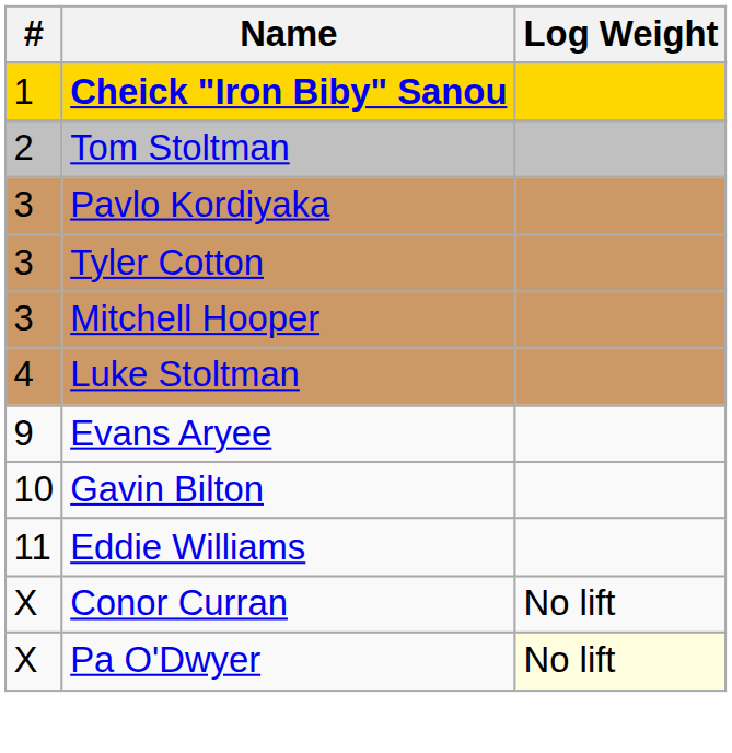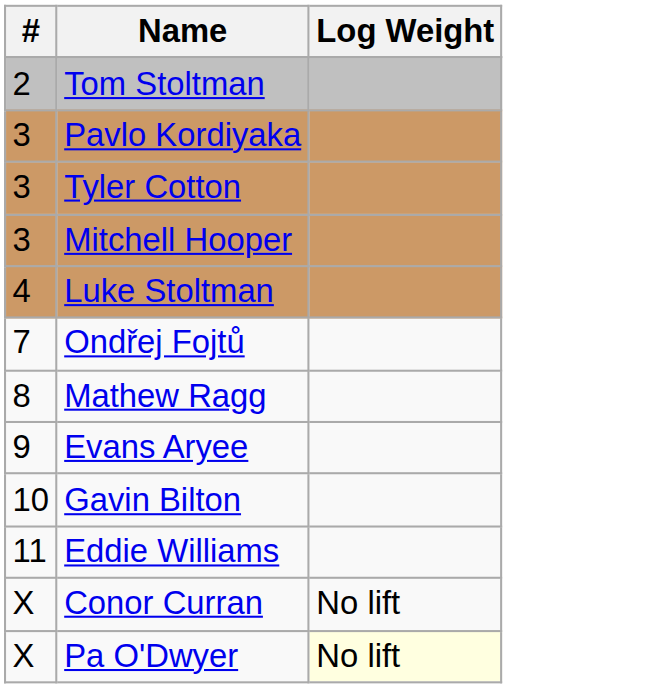- row: 1 | Cheick "Iron Biby" Sanou
+ row: 7 | Ondřej Fojtů
+ row: 8 | Mathew Ragg
